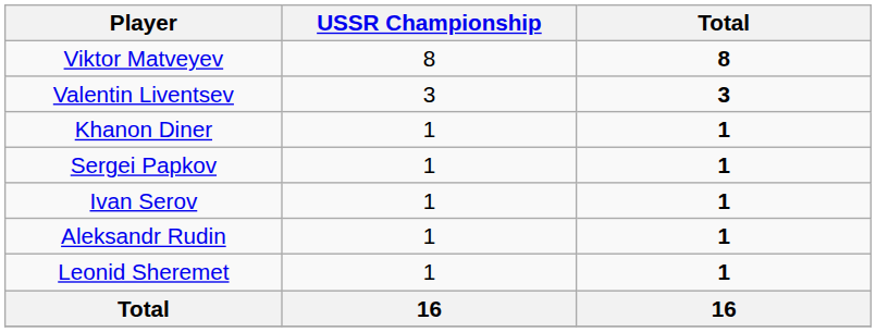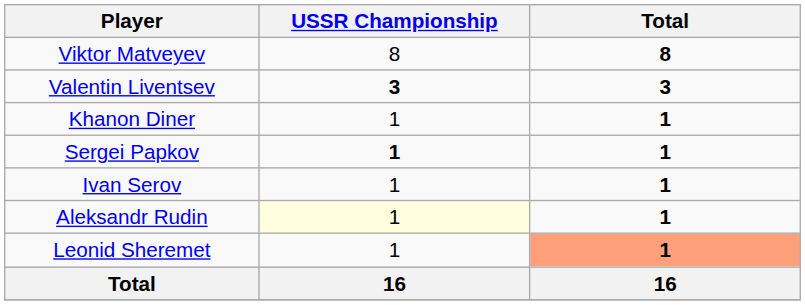Valentin Liventsev | USSR Championship: normal -> bold
Sergei Papkov | USSR Championship: normal -> bold
Aleksandr Rudin | USSR Championship: no background -> lightyellow background
Leonid Sheremet | Total: no background -> lightsalmon background
